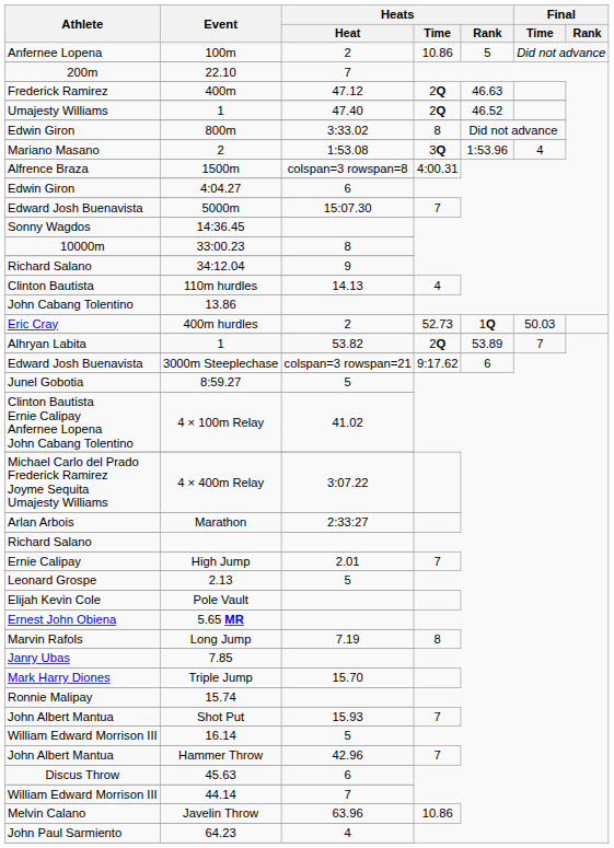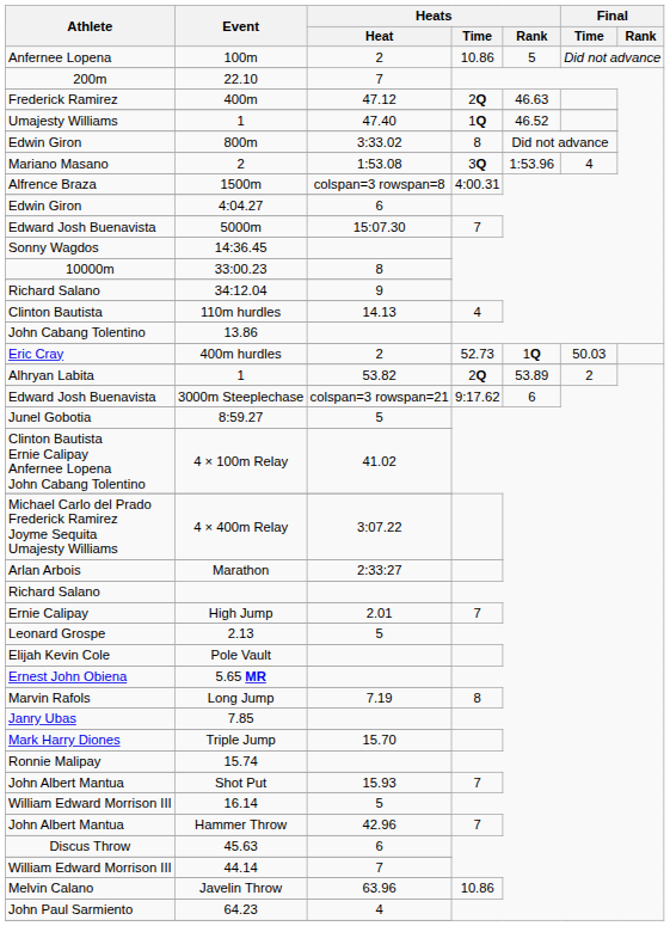Umajesty Williams / 1 | Heats / Time: 2Q -> 1Q
Alhryan Labita / 1 | Final / Time: 7 -> 2
